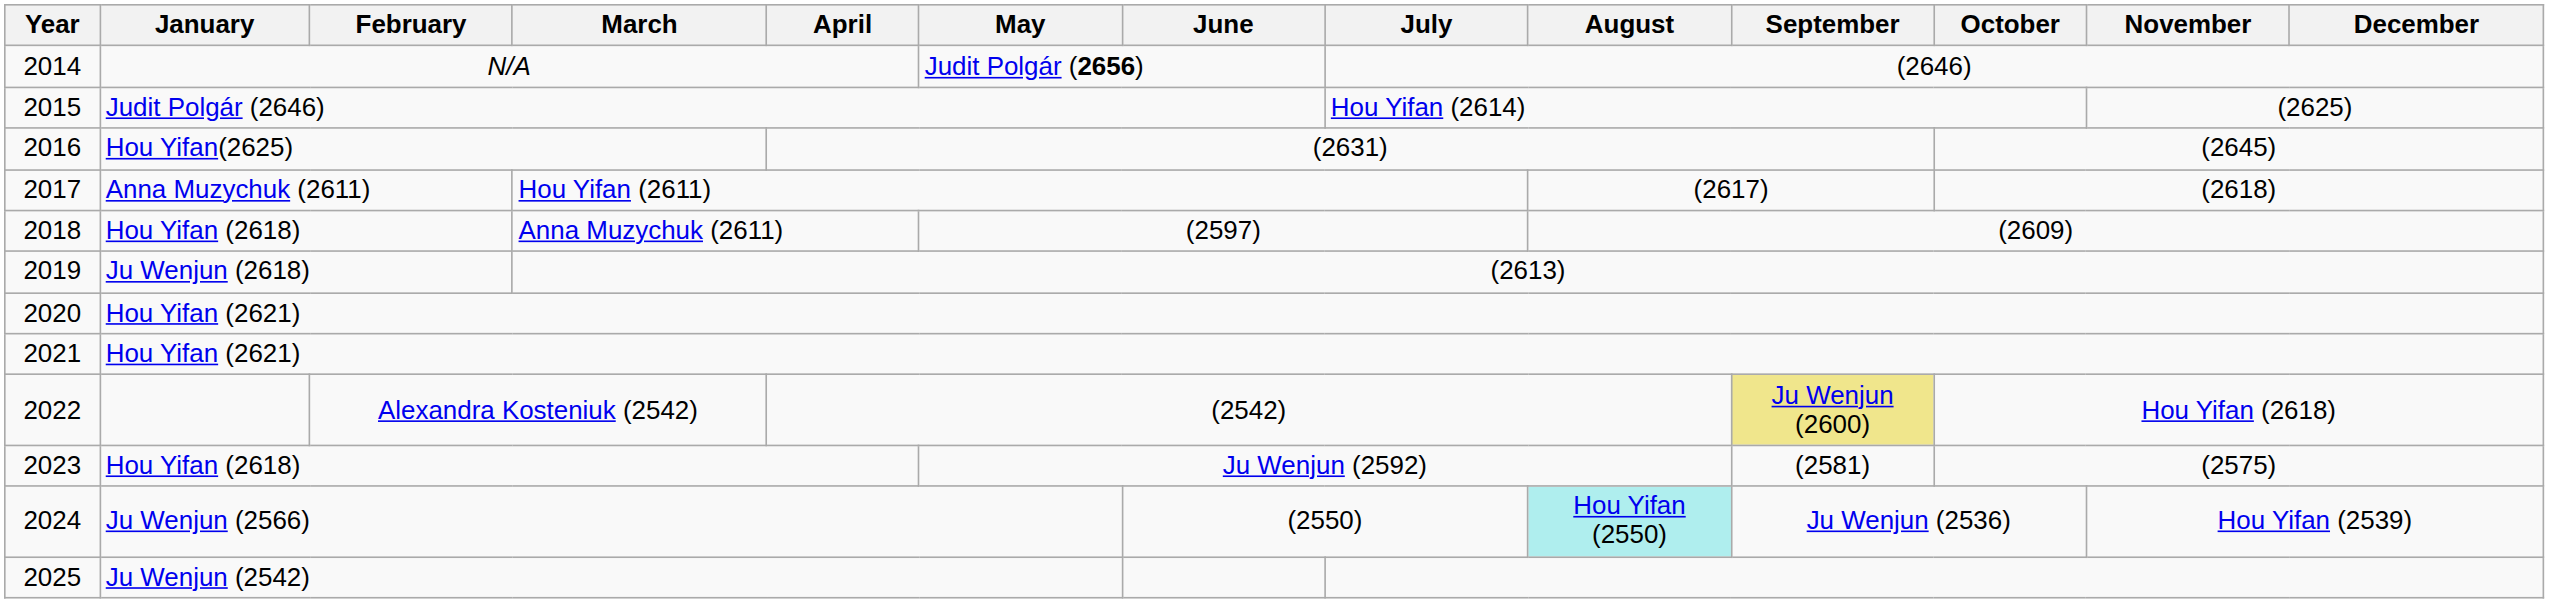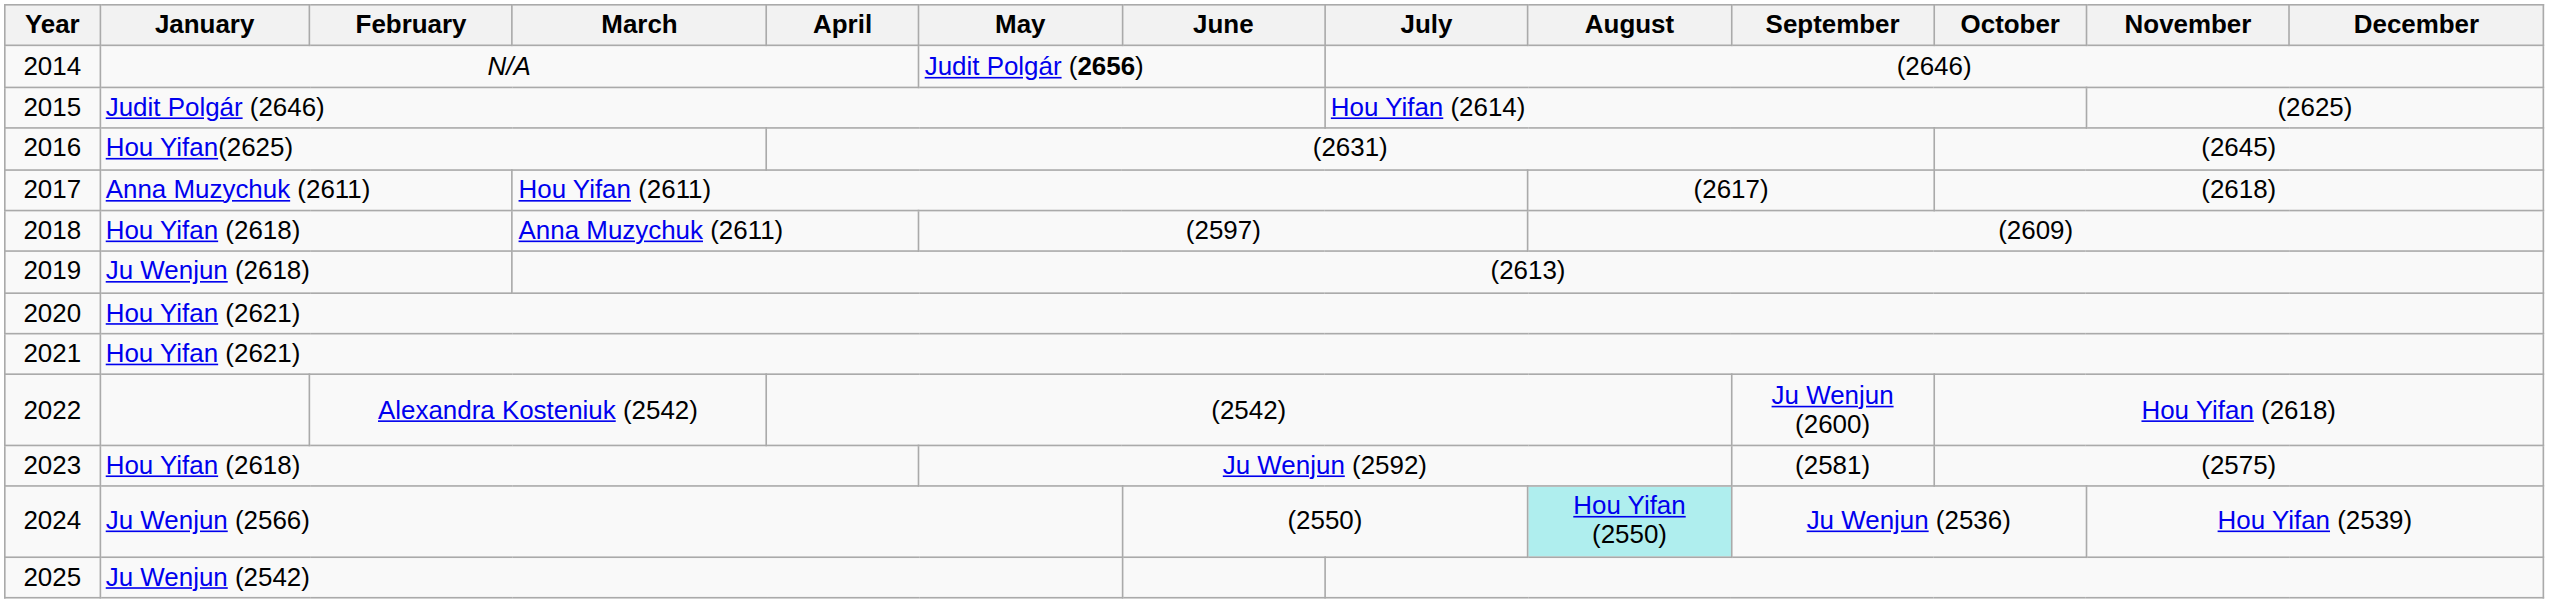Alexandra Kosteniuk (2542) | September: khaki background -> no background
